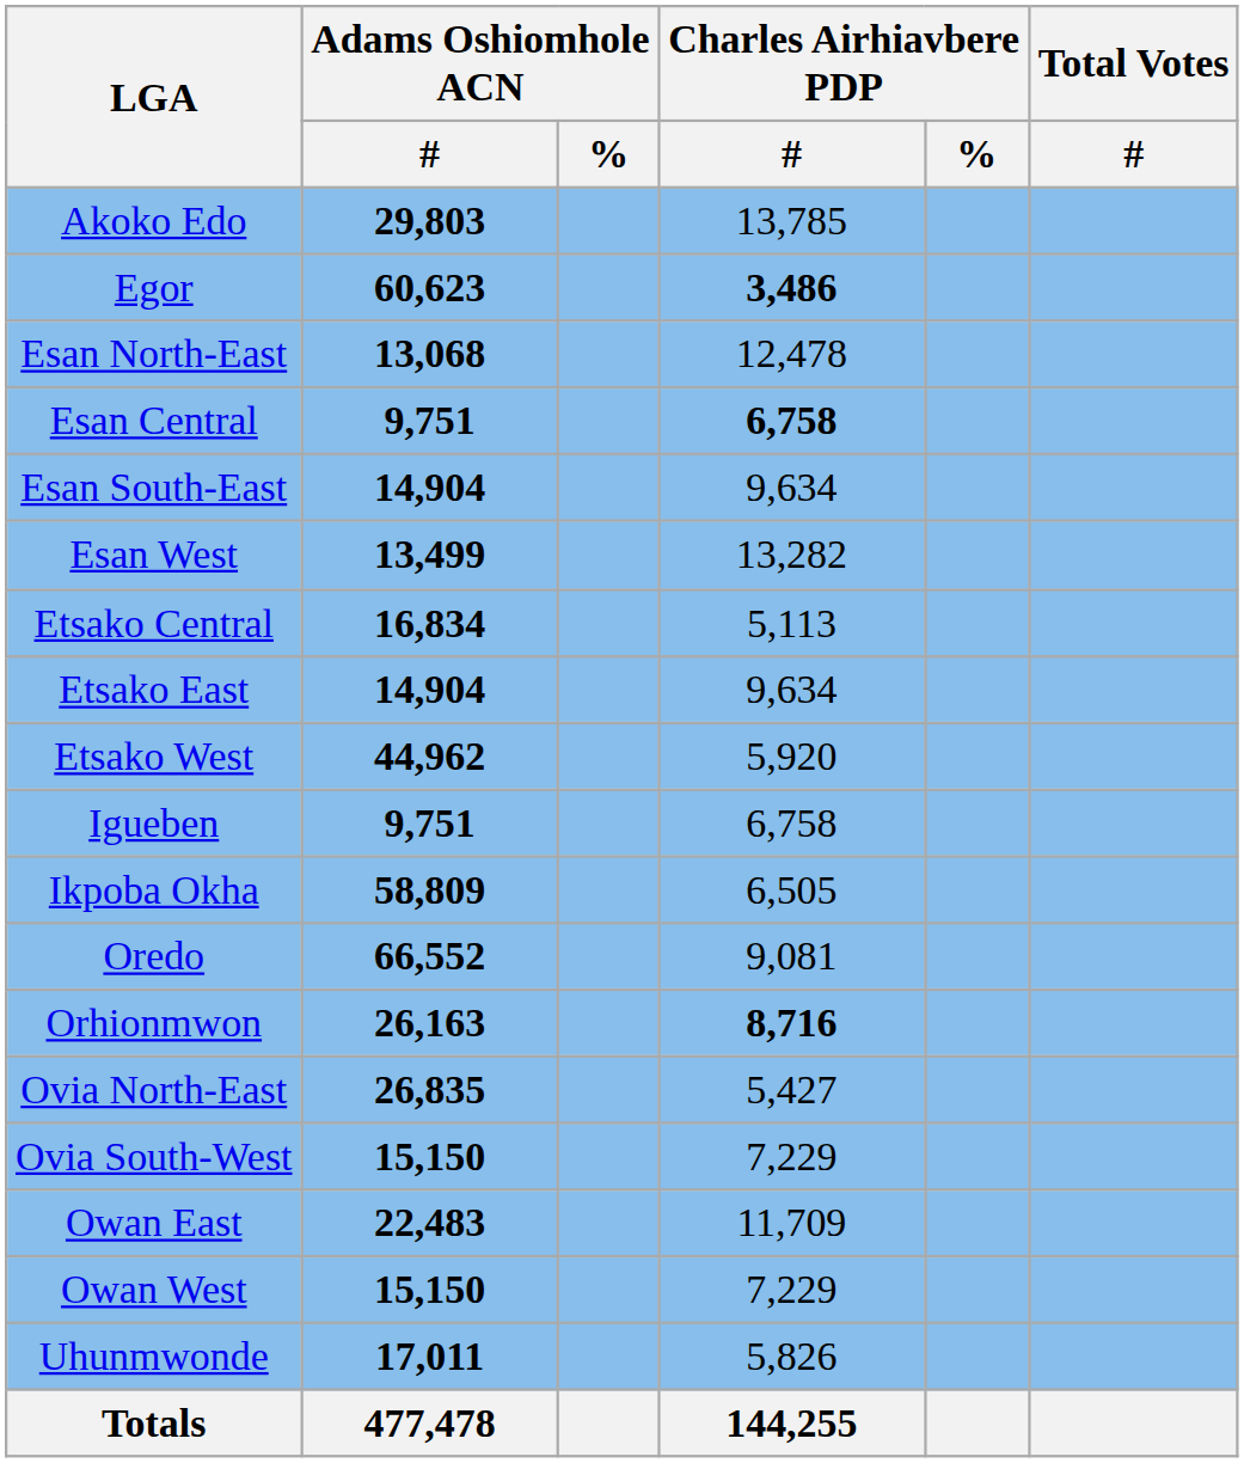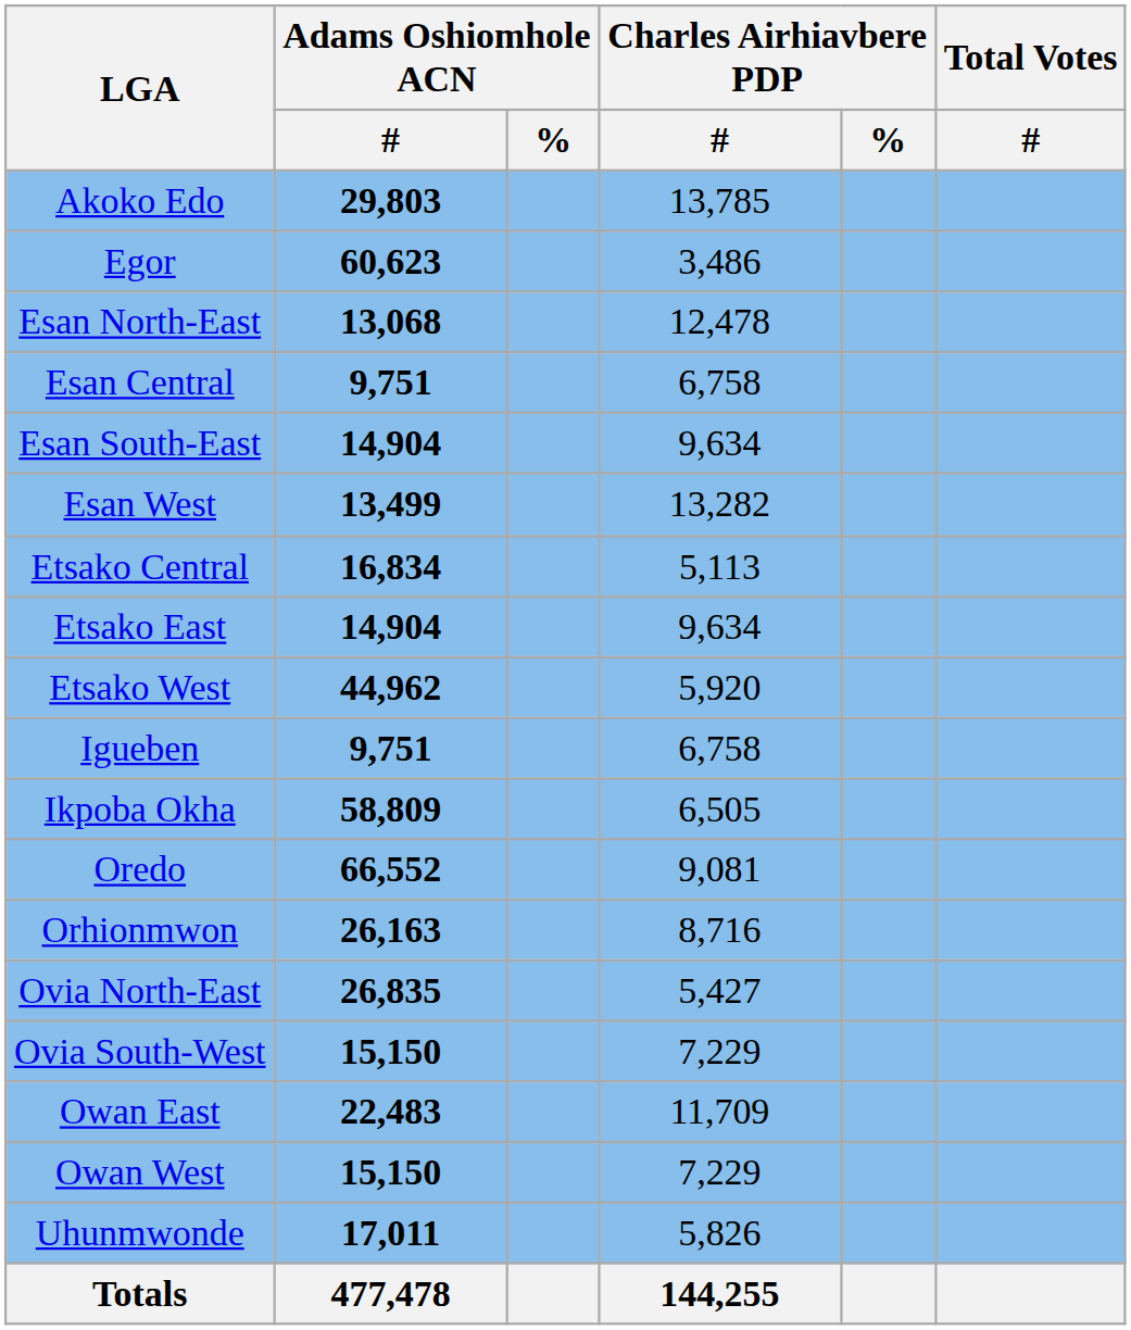Egor | Charles Airhiavbere PDP / #: bold -> normal
Esan Central | Charles Airhiavbere PDP / #: bold -> normal
Orhionmwon | Charles Airhiavbere PDP / #: bold -> normal
